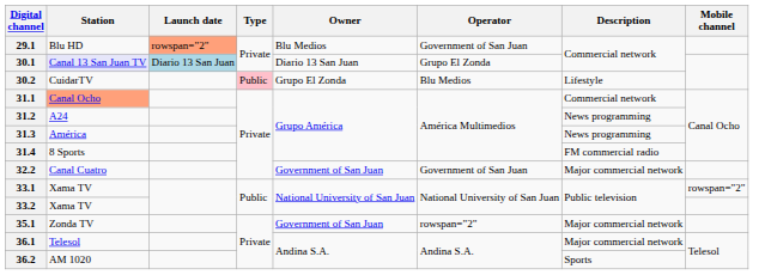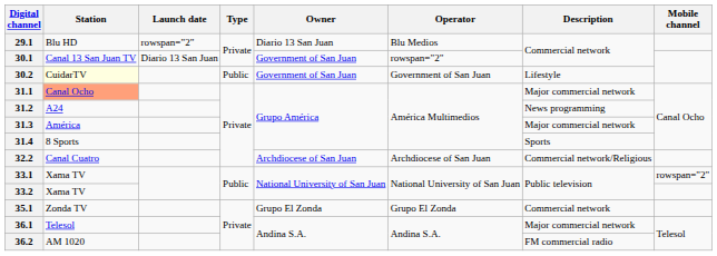29.1 | Launch date: lightsalmon background -> no background
29.1 | Owner: Blu Medios -> Diario 13 San Juan
29.1 | Operator: Government of San Juan -> Blu Medios
30.1 | Station: lavender background -> no background
30.1 | Launch date: lightblue background -> no background
30.1 | Owner: Diario 13 San Juan -> Government of San Juan
30.1 | Operator: Grupo El Zonda -> rowspan="2"
30.2 | Station: no background -> lightyellow background
30.2 | Type: pink background -> no background
30.2 | Owner: Grupo El Zonda -> Government of San Juan
30.2 | Operator: Blu Medios -> Government of San Juan
31.1 | Description: Commercial network -> Major commercial network
31.3 | Description: News programming -> Major commercial network
31.4 | Description: FM commercial radio -> Sports
32.2 | Owner: Government of San Juan -> Archdiocese of San Juan
32.2 | Operator: Government of San Juan -> Archdiocese of San Juan
32.2 | Description: Major commercial network -> Commercial network/Religious
35.1 | Owner: Government of San Juan -> Grupo El Zonda
35.1 | Operator: rowspan="2" -> Grupo El Zonda
35.1 | Description: Major commercial network -> Commercial network
36.2 | Description: Sports -> FM commercial radio
